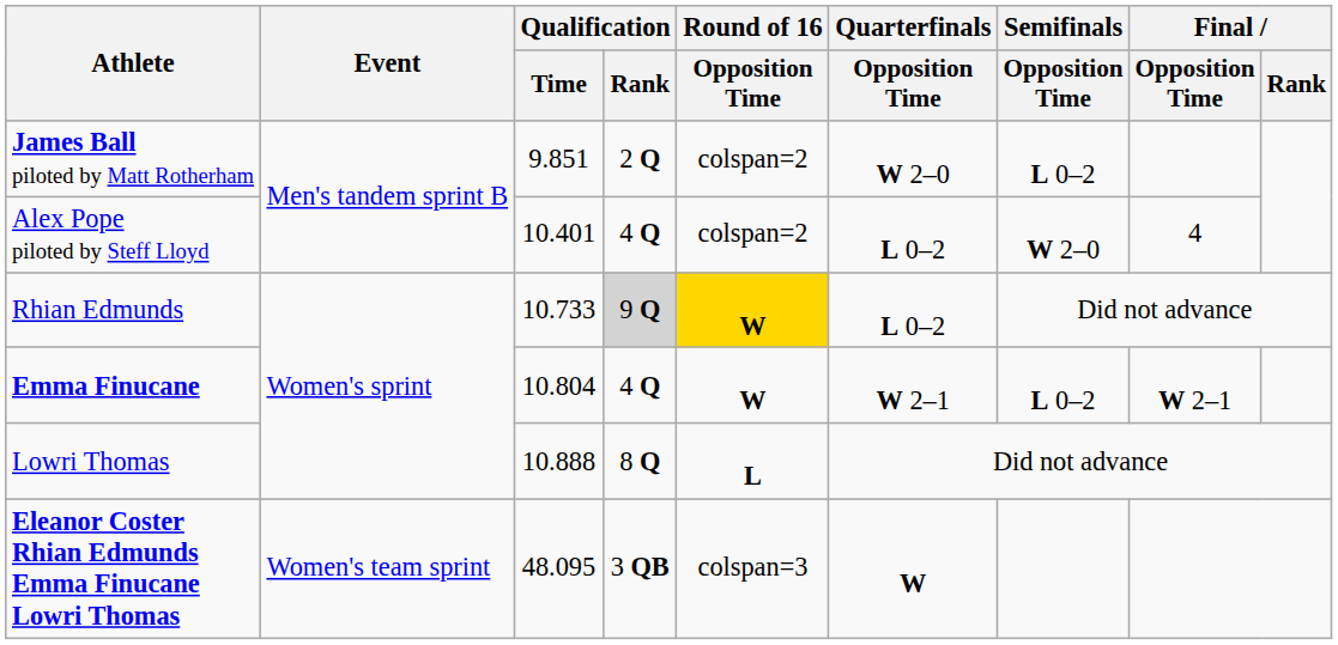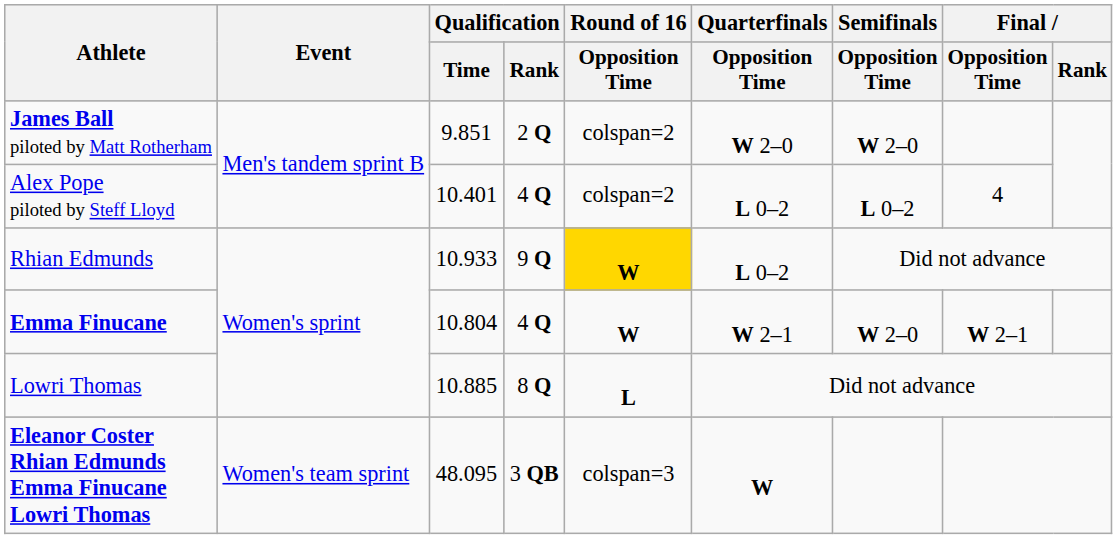James Ball piloted by Matt Rotherham | Semifinals / Opposition Time: L 0–2 -> W 2–0
Alex Pope piloted by Steff Lloyd | Semifinals / Opposition Time: W 2–0 -> L 0–2
Rhian Edmunds | Qualification / Time: 10.733 -> 10.933
Rhian Edmunds | Qualification / Rank: lightgrey background -> no background
Emma Finucane | Semifinals / Opposition Time: L 0–2 -> W 2–0
Lowri Thomas | Qualification / Time: 10.888 -> 10.885
